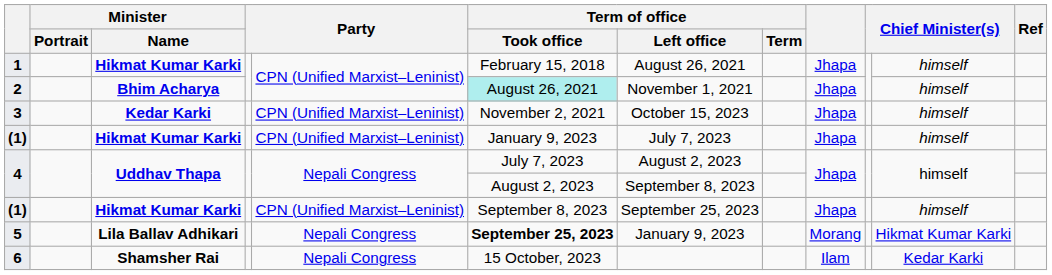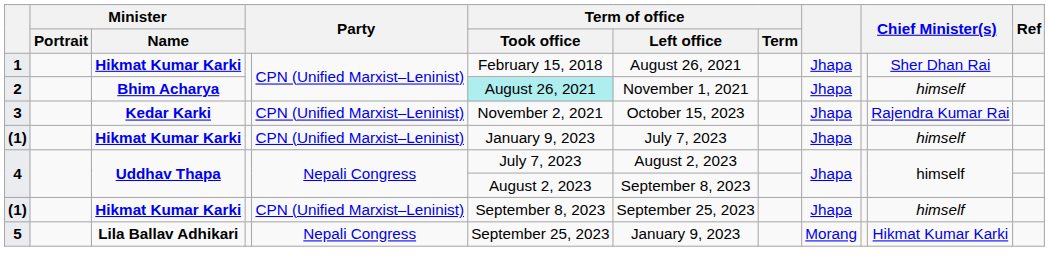1 | column 11: himself -> Sher Dhan Rai
3 | column 11: himself -> Rajendra Kumar Rai
5 | Term of office / Took office: bold -> normal
- row: 6 | Shamsher Rai | Nepali Congress | 15 October, 2023 | Ilam | Kedar Karki
